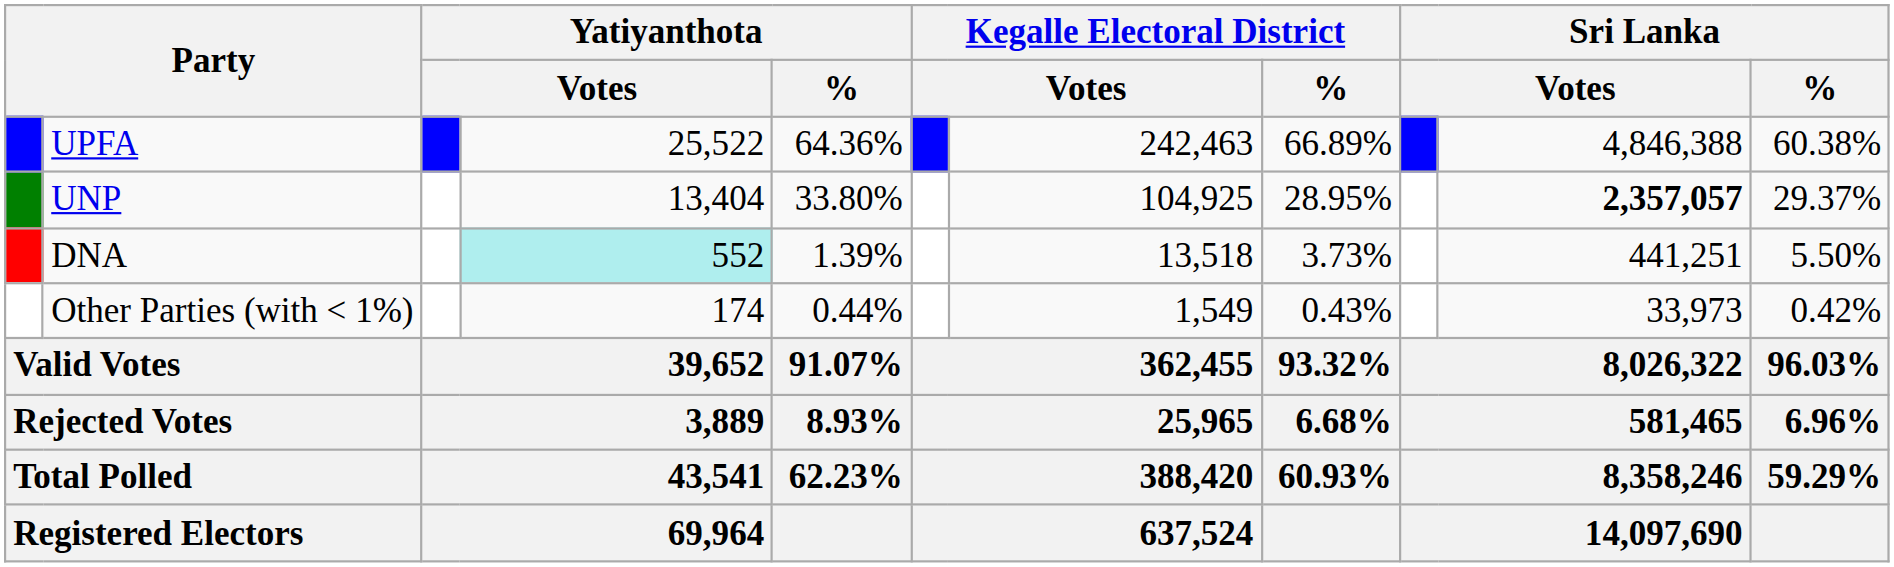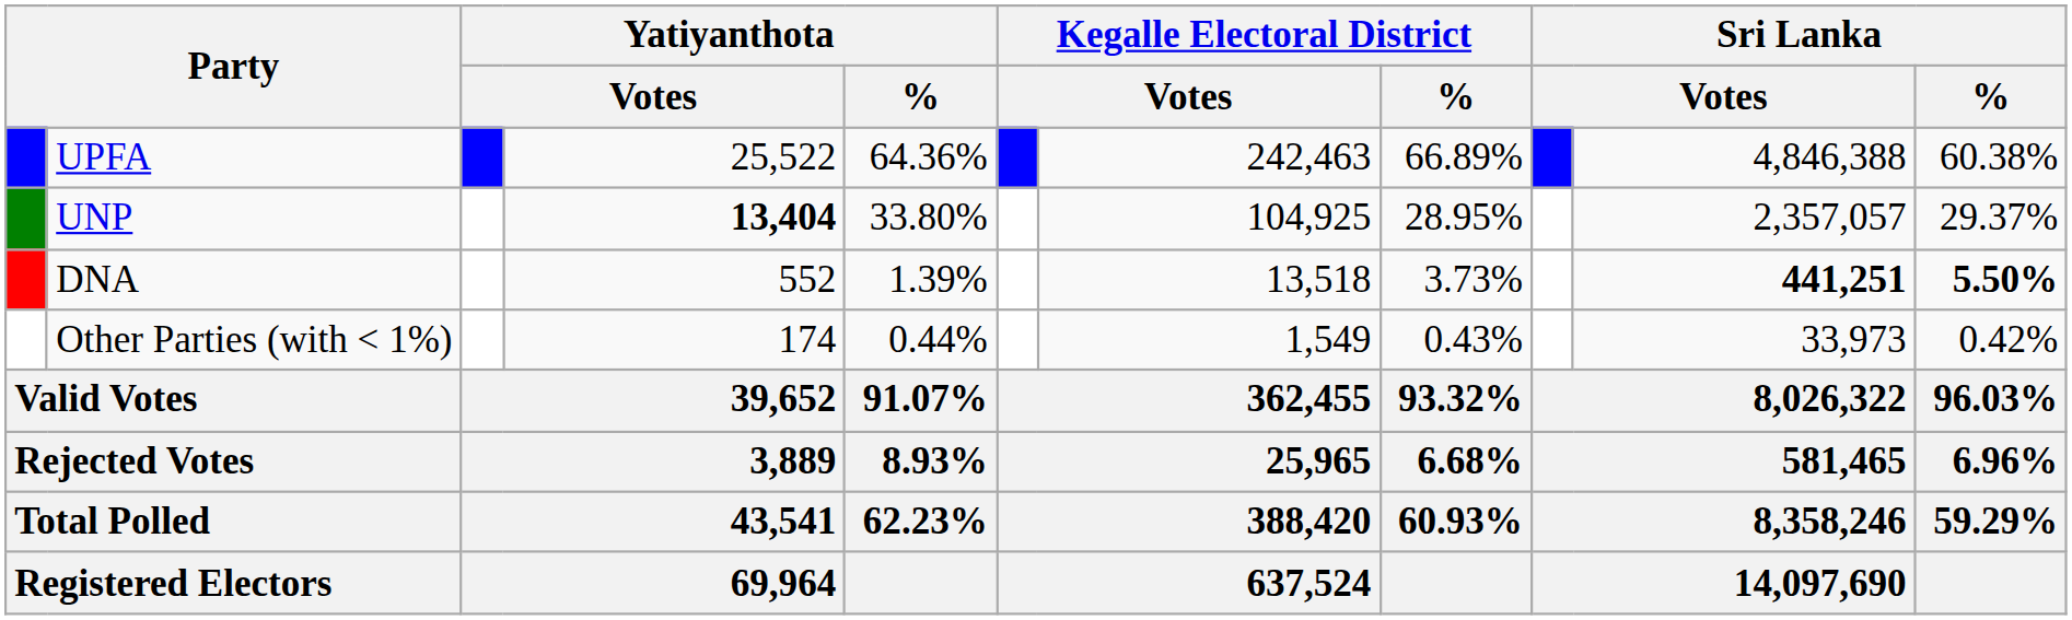UNP | column 4: normal -> bold
UNP | column 10: bold -> normal
DNA | column 4: paleturquoise background -> no background
DNA | column 10: normal -> bold
DNA | Sri Lanka / %: normal -> bold
